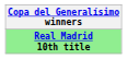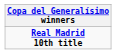row 2 | column 1: lightgreen background -> no background
